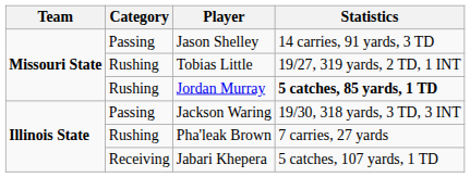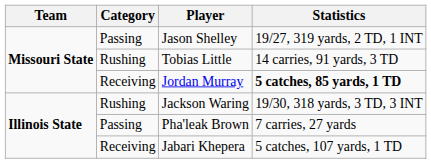Jason Shelley | Statistics: 14 carries, 91 yards, 3 TD -> 19/27, 319 yards, 2 TD, 1 INT
Tobias Little | Statistics: 19/27, 319 yards, 2 TD, 1 INT -> 14 carries, 91 yards, 3 TD
Jordan Murray | Category: Rushing -> Receiving
Jackson Waring | Category: Passing -> Rushing
Pha'leak Brown | Category: Rushing -> Passing
